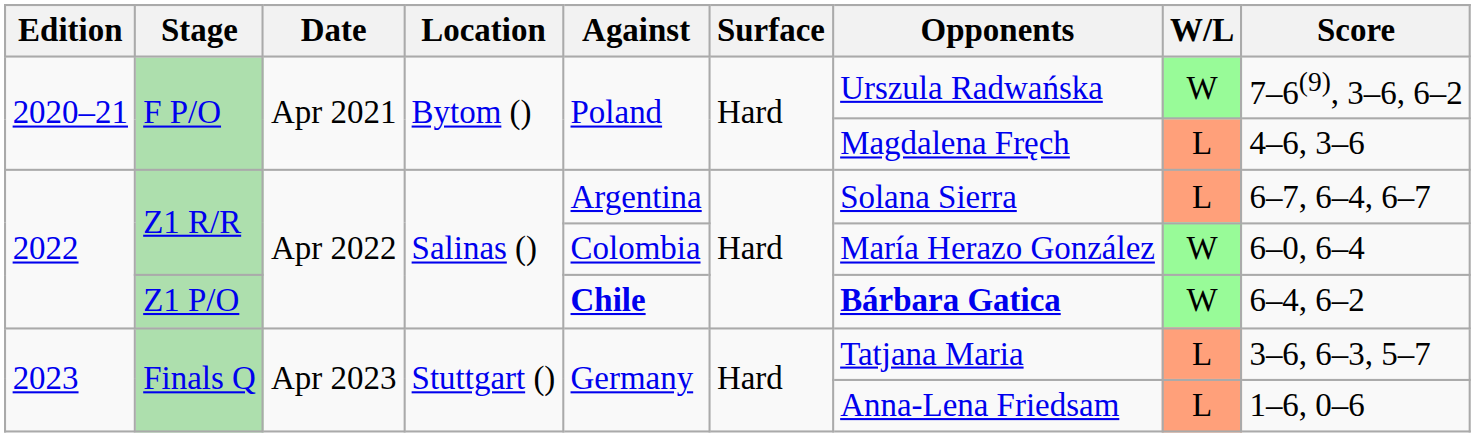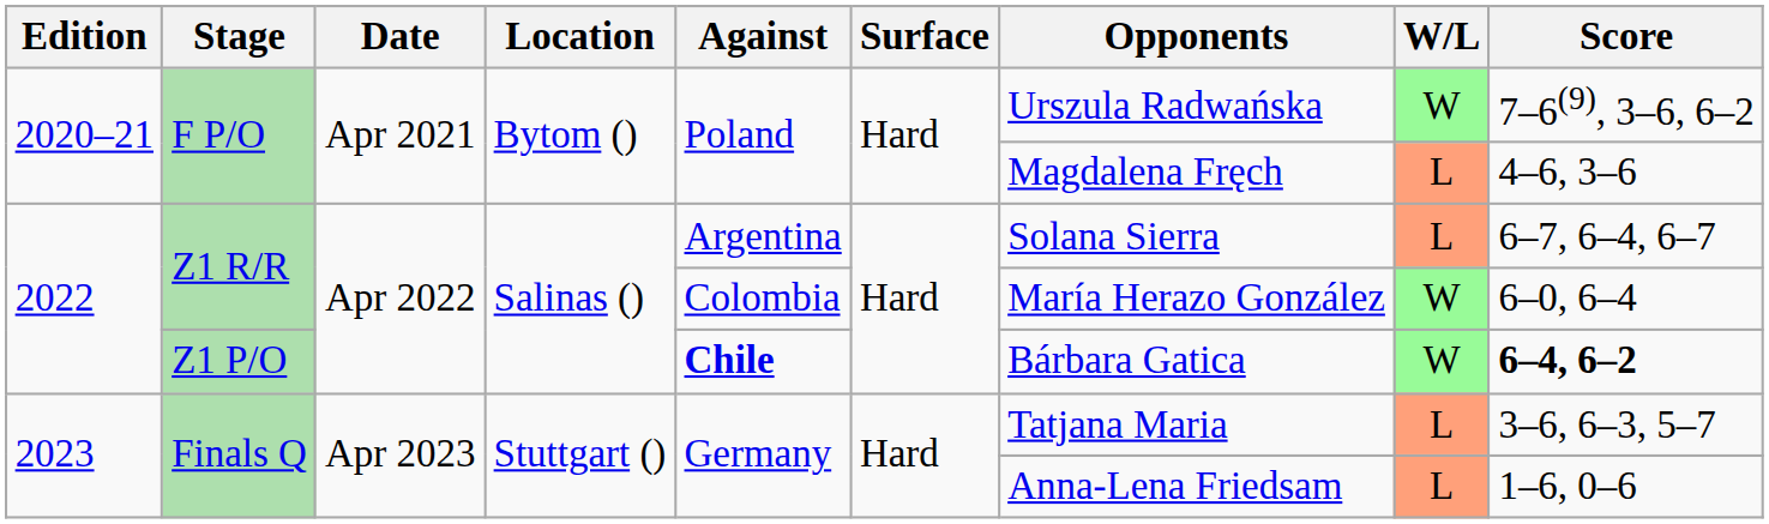Z1 P/O | Opponents: bold -> normal
Z1 P/O | Score: normal -> bold
